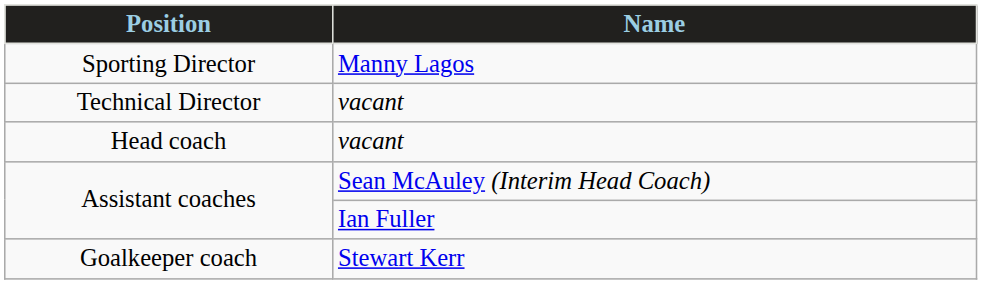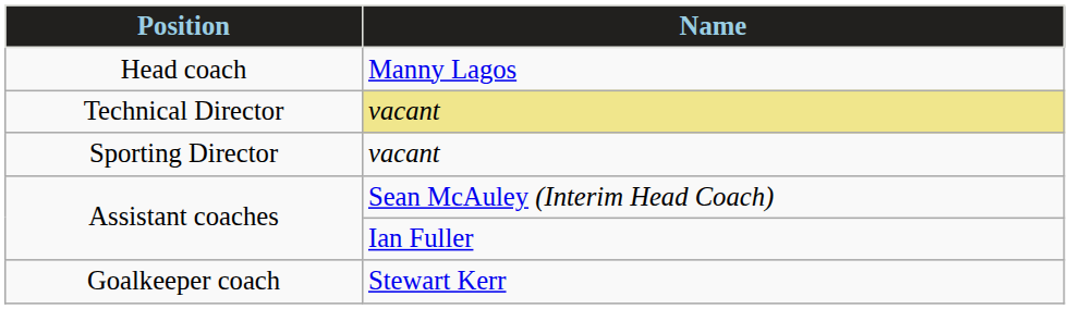row 2 | Position: Sporting Director -> Head coach
row 3 | Name: no background -> khaki background
row 4 | Position: Head coach -> Sporting Director
